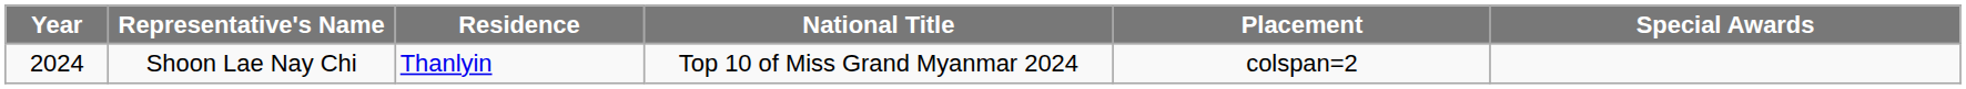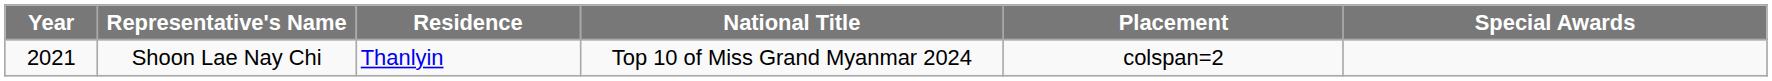Shoon Lae Nay Chi | Year: 2024 -> 2021
